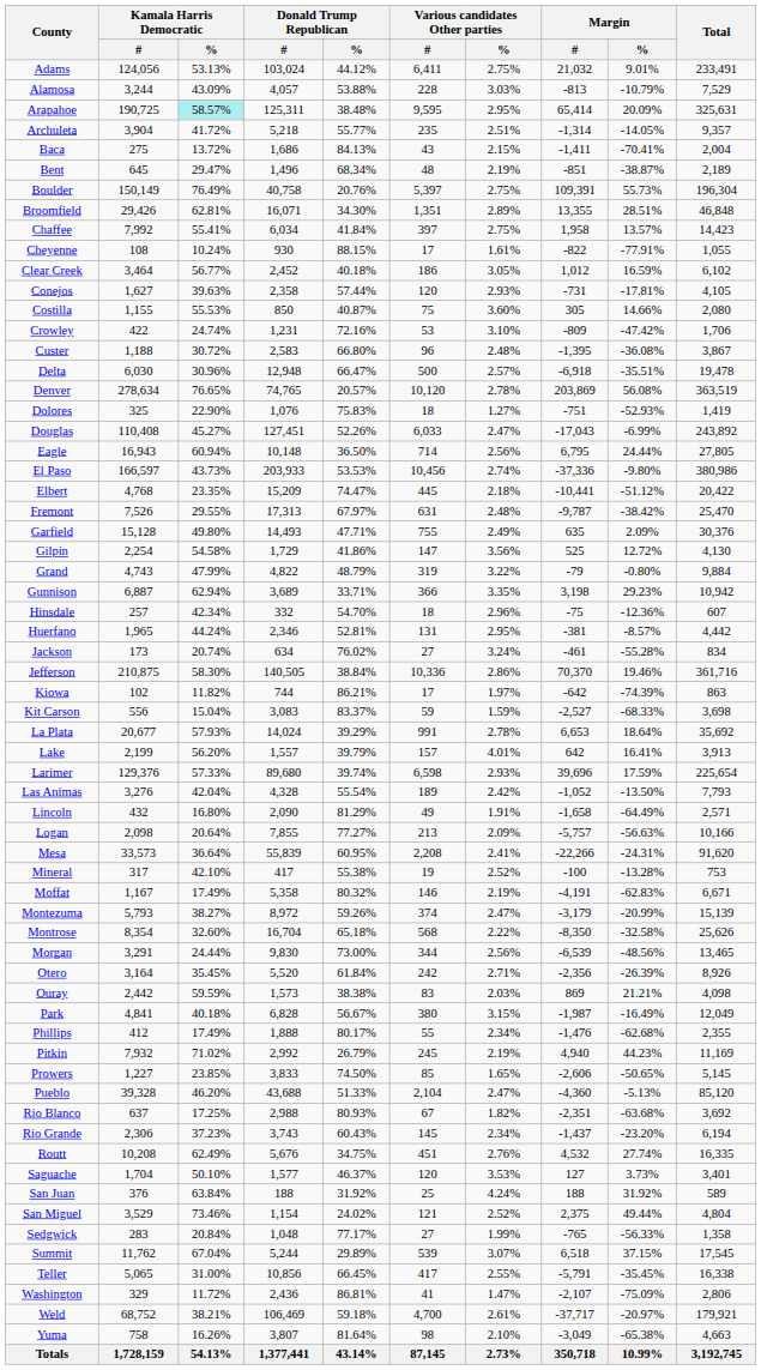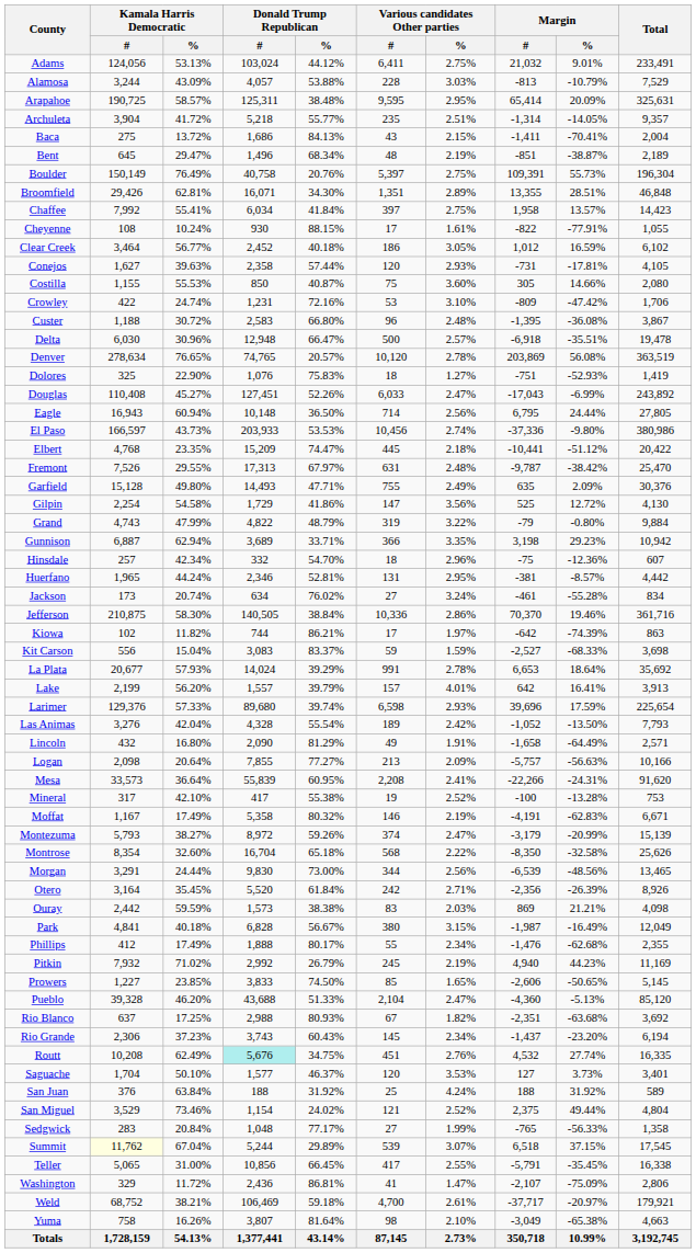Arapahoe | Kamala Harris Democratic / %: paleturquoise background -> no background
Routt | Donald Trump Republican / #: no background -> paleturquoise background
Summit | Kamala Harris Democratic / #: no background -> lightyellow background
